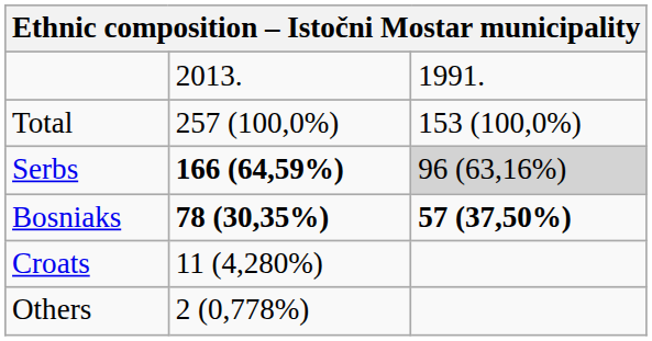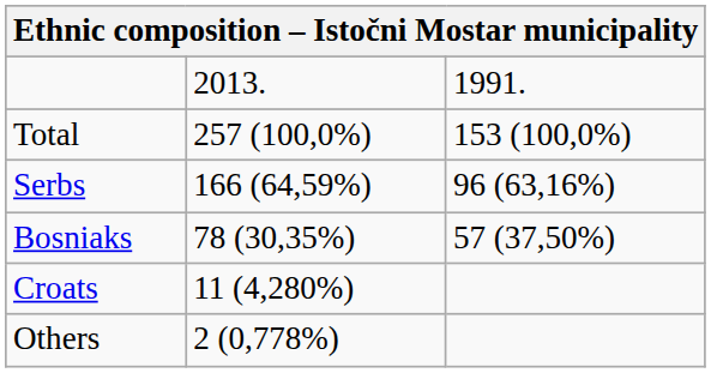Serbs | column 2: bold -> normal
Serbs | column 3: lightgrey background -> no background
Bosniaks | column 2: bold -> normal
Bosniaks | column 3: bold -> normal
